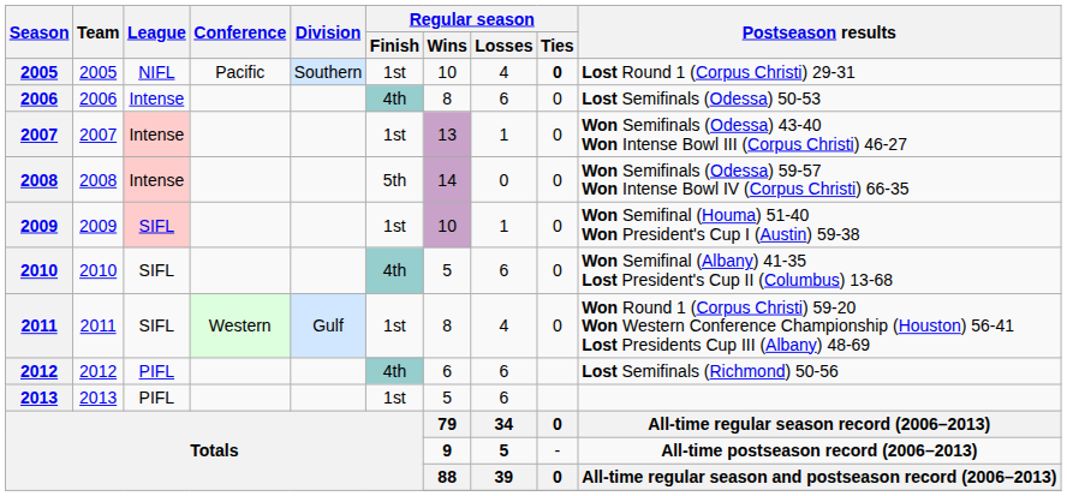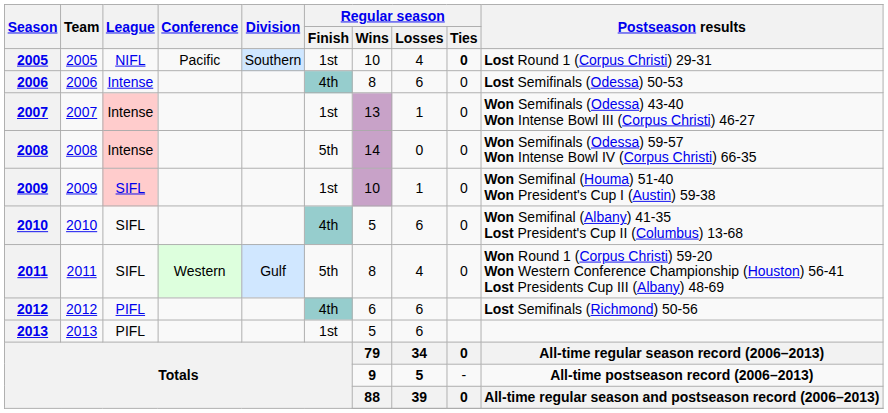row 9 | Regular season / Finish: 1st -> 5th
